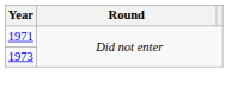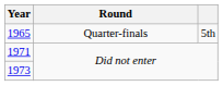+ row: 1965 | Quarter-finals | 5th
